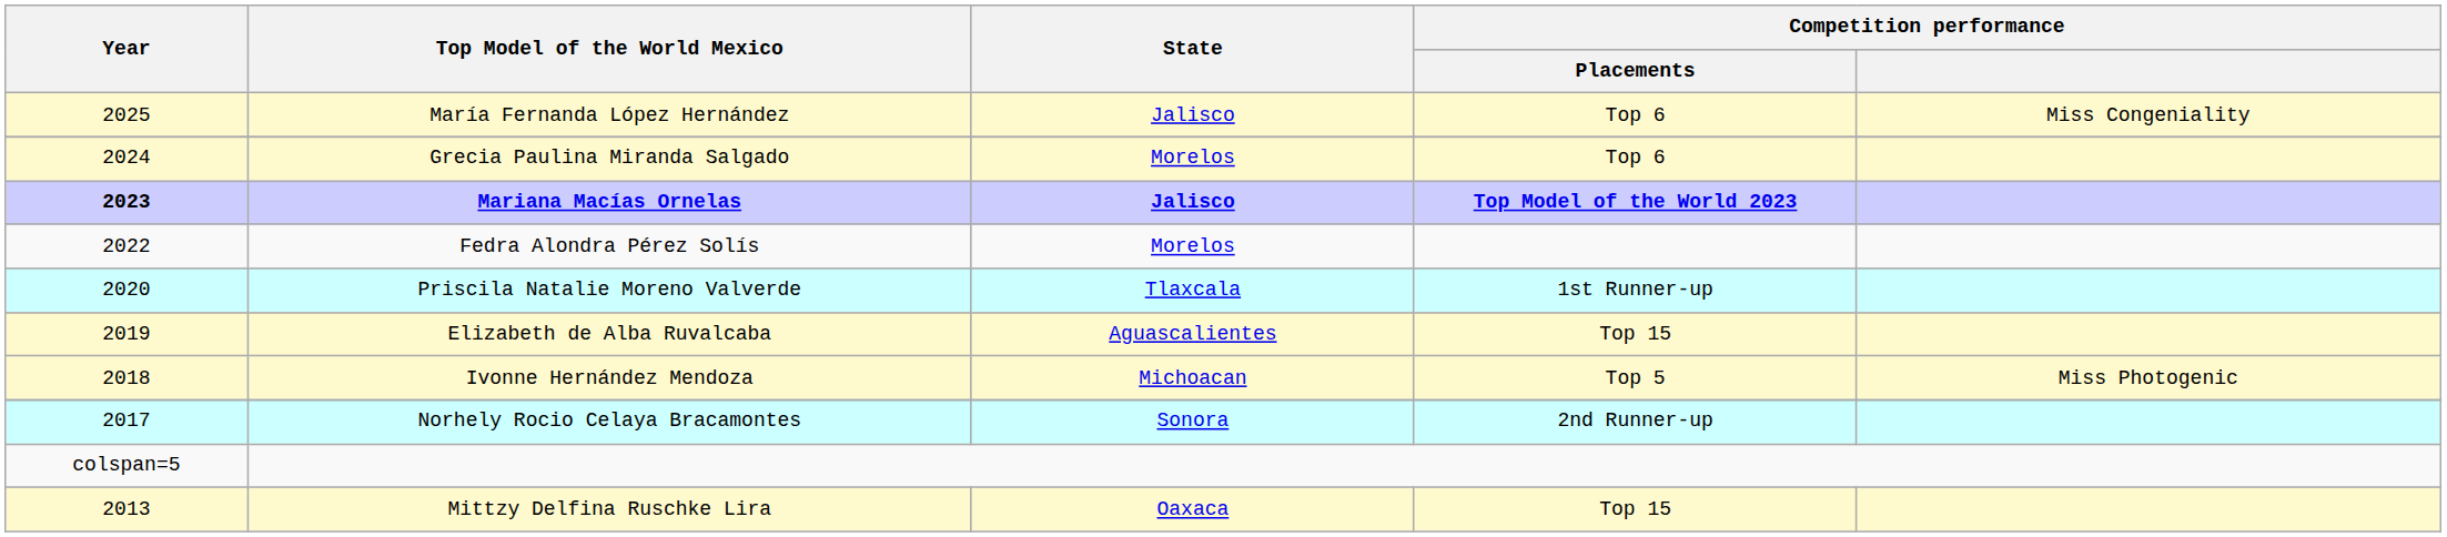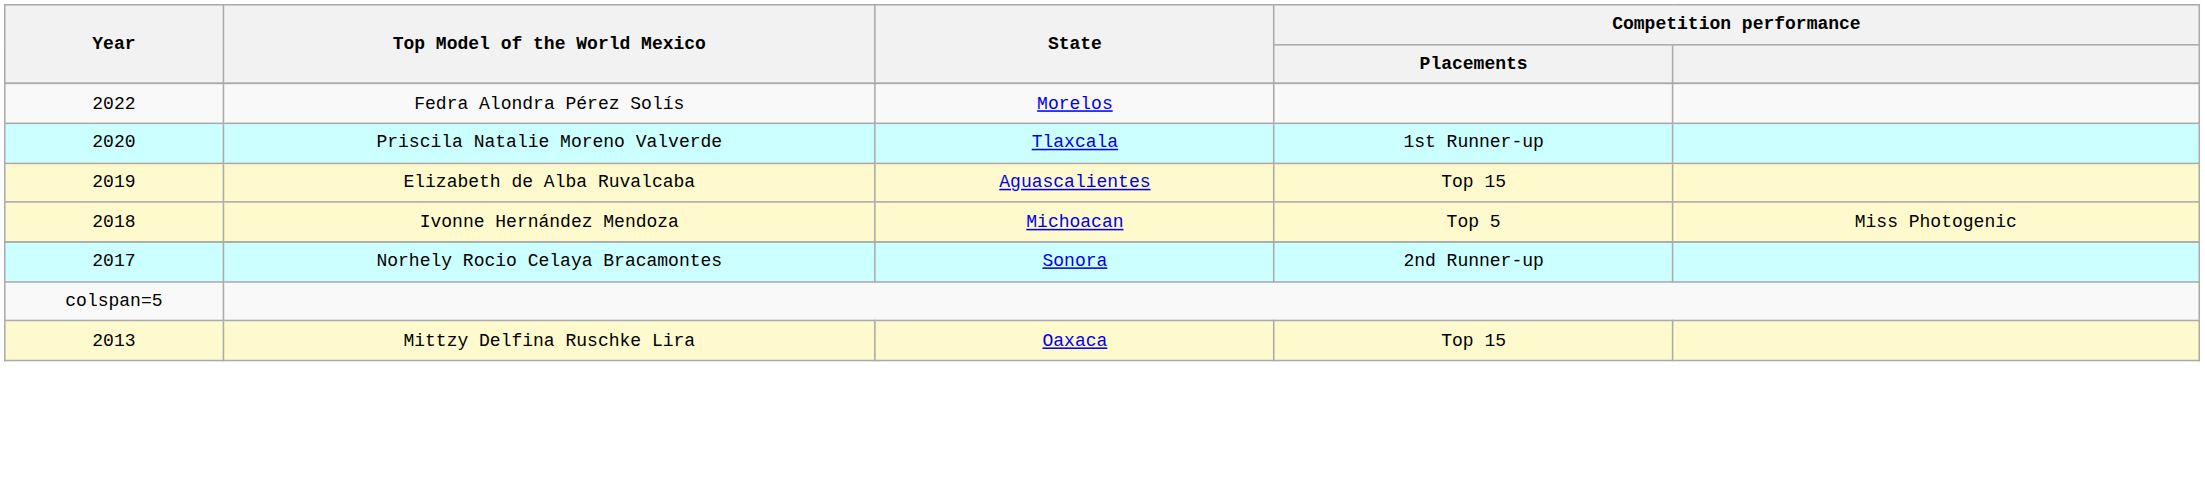- row: 2025 | María Fernanda López Hernández | Jalisco | Top 6 | Miss Congeniality
- row: 2024 | Grecia Paulina Miranda Salgado | Morelos | Top 6
- row: 2023 | Mariana Macías Ornelas | Jalisco | Top Model of the World 2023
